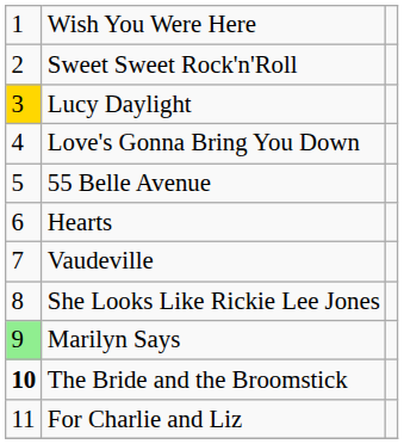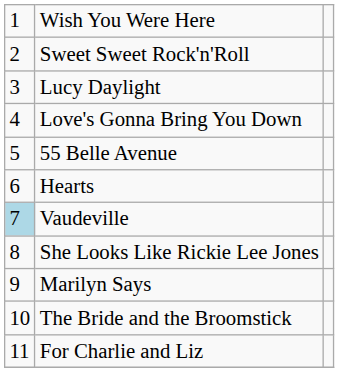Lucy Daylight | column 1: gold background -> no background
Vaudeville | column 1: no background -> lightblue background
Marilyn Says | column 1: lightgreen background -> no background
The Bride and the Broomstick | column 1: bold -> normal
